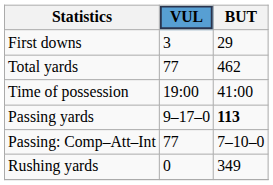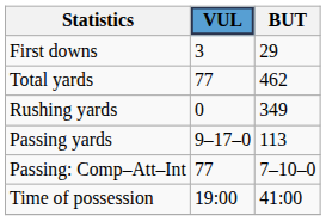rows swapped: Rushing yards <-> Time of possession
Passing yards | BUT: bold -> normal
